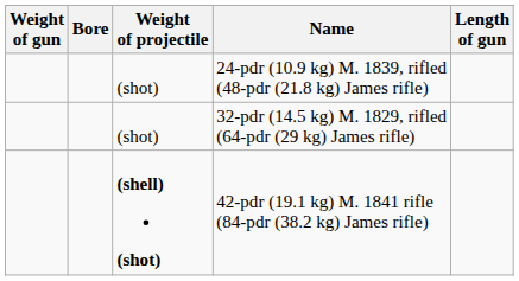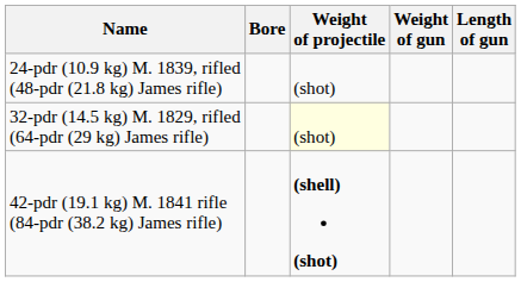columns swapped: Name <-> Weight of gun
row 3 | Weight of projectile: no background -> lightyellow background
